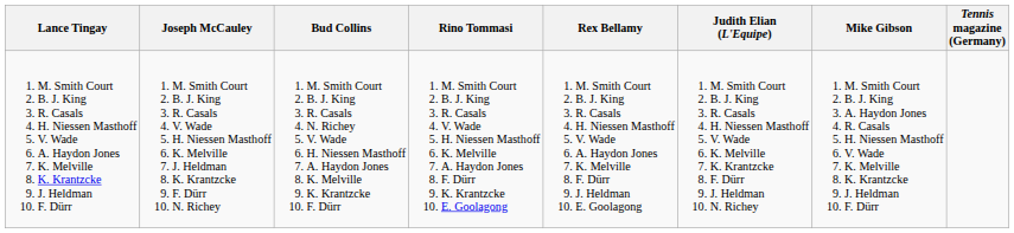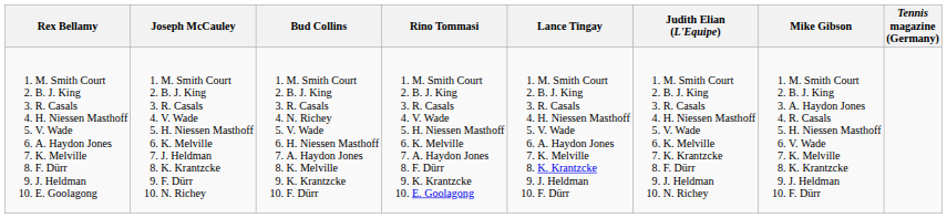columns swapped: Lance Tingay <-> Rex Bellamy
